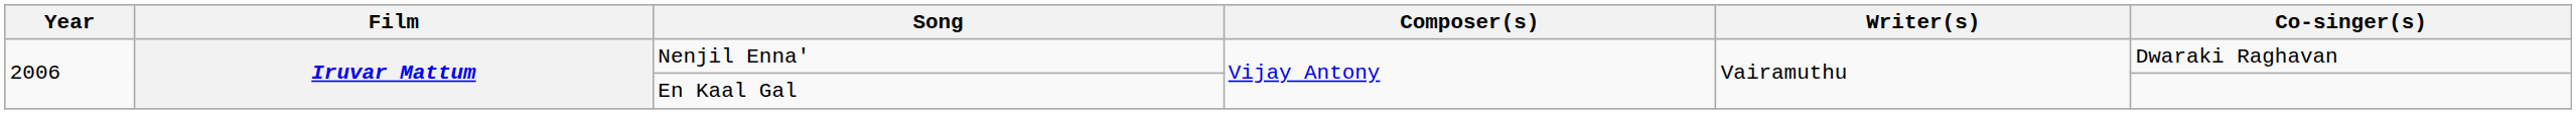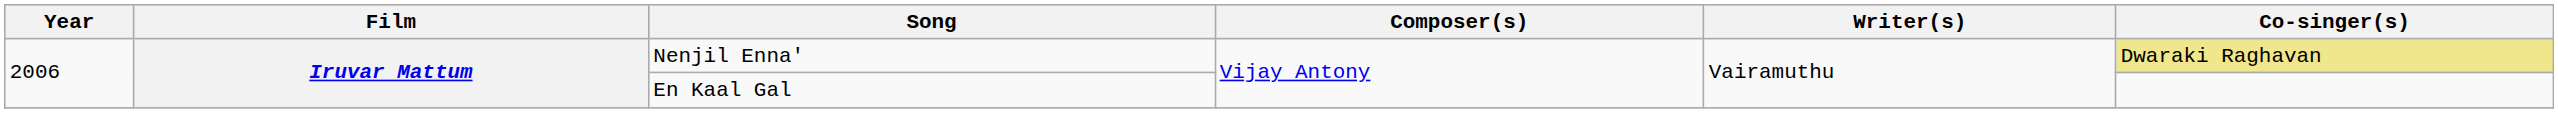Nenjil Enna' | Co-singer(s): no background -> khaki background
